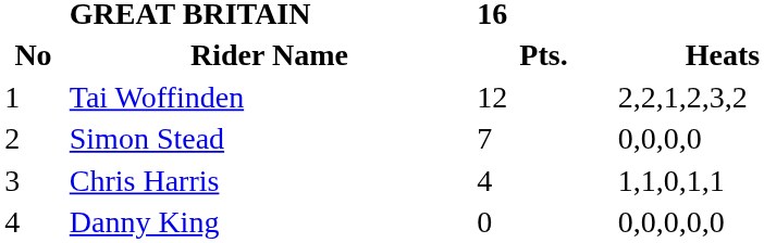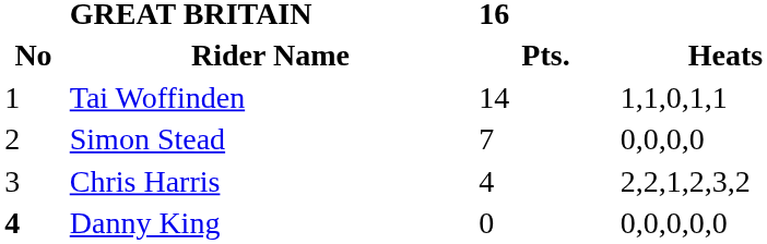Tai Woffinden | 16 / Pts.: 12 -> 14
Tai Woffinden | Heats: 2,2,1,2,3,2 -> 1,1,0,1,1
Chris Harris | Heats: 1,1,0,1,1 -> 2,2,1,2,3,2
Danny King | No: normal -> bold
